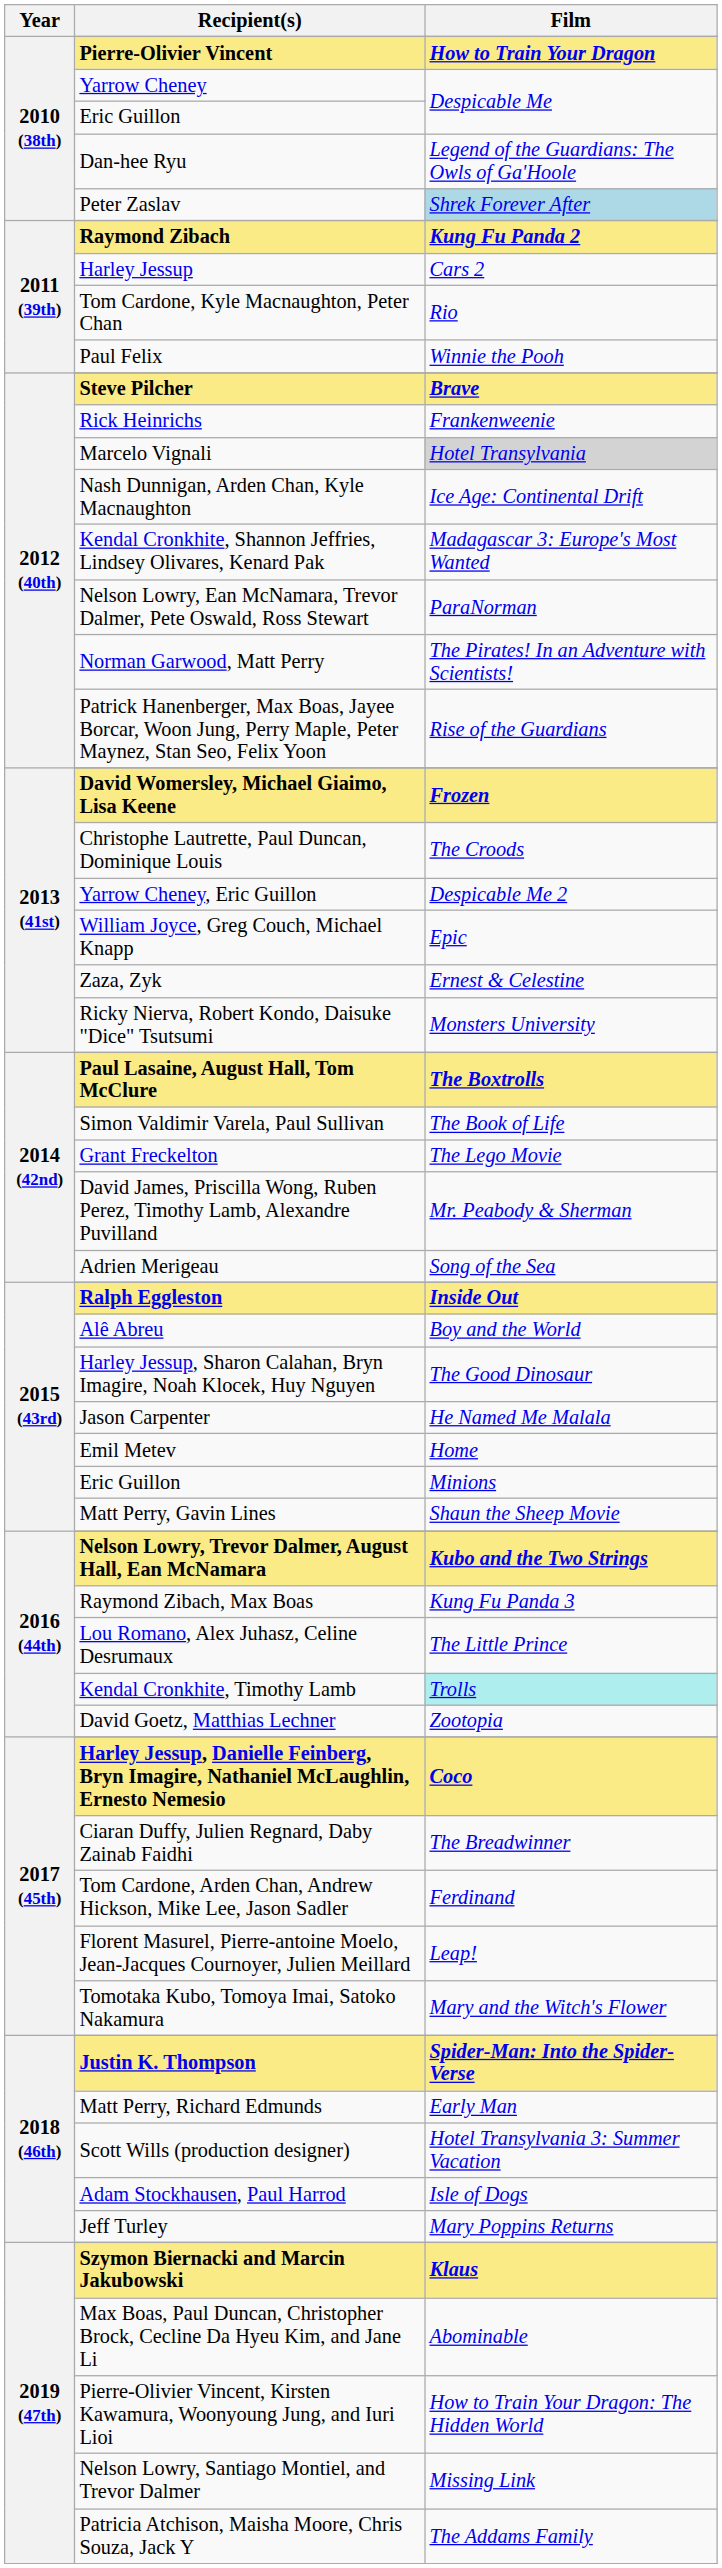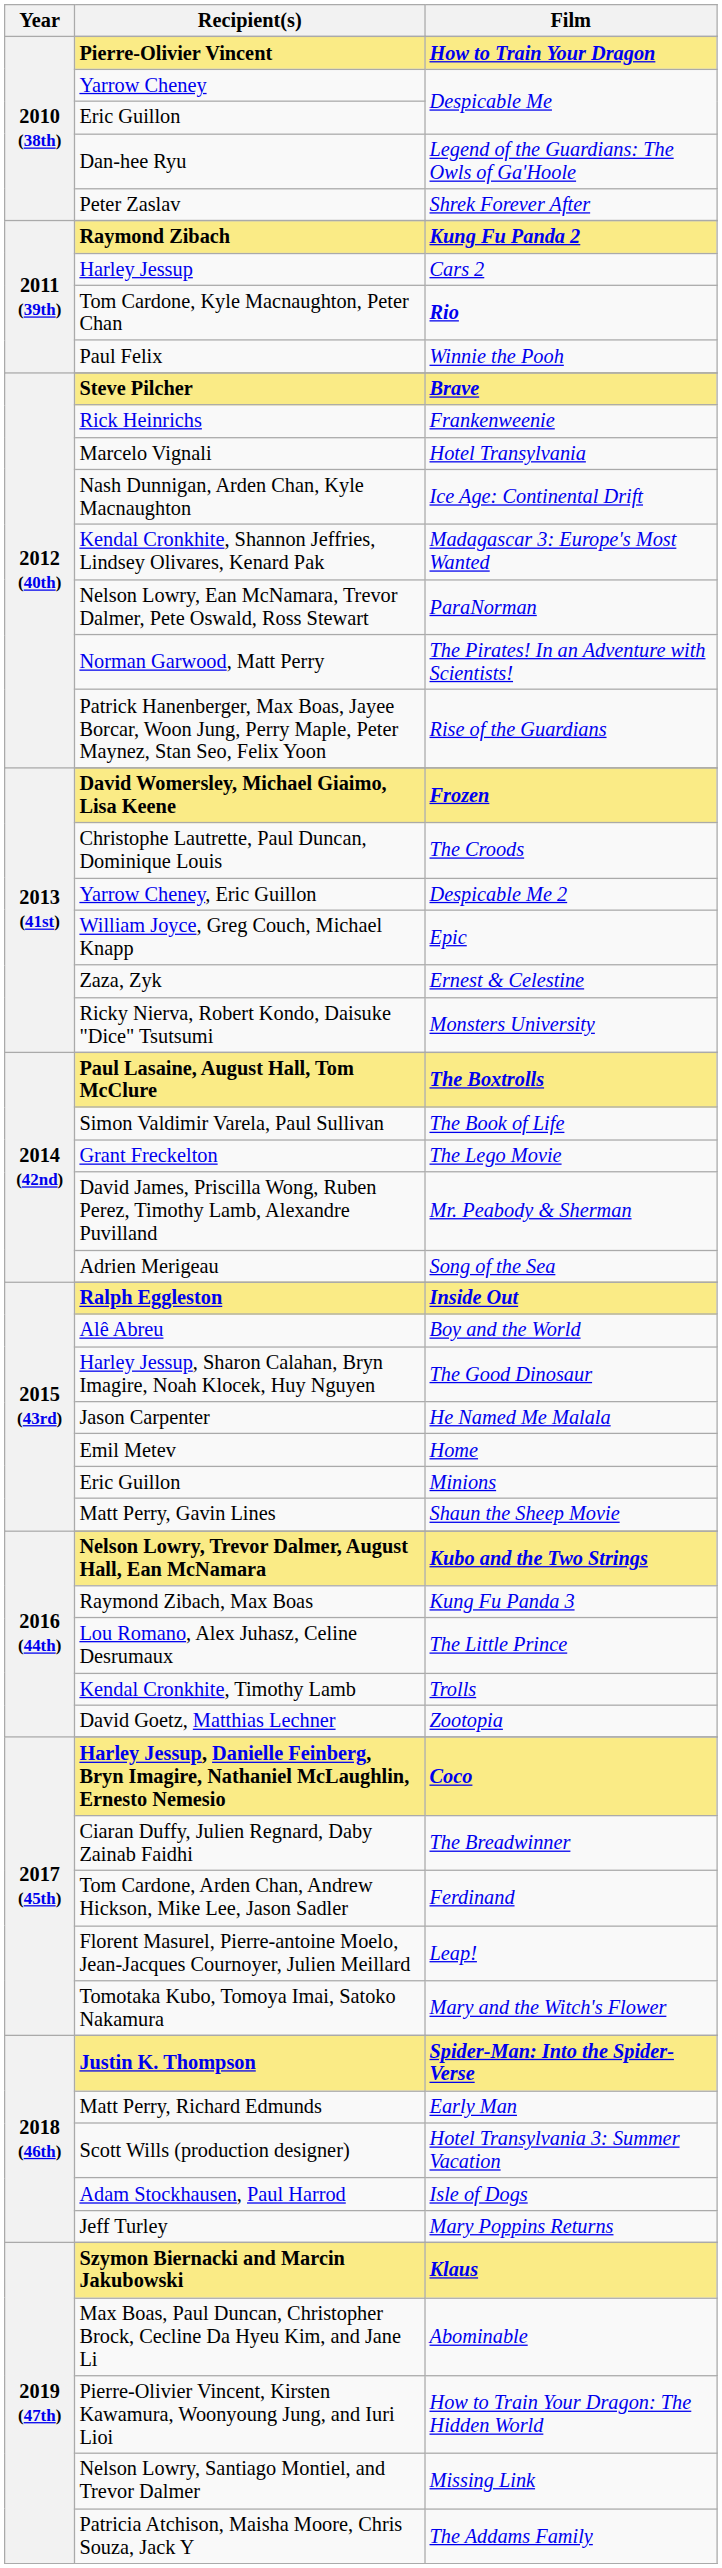Peter Zaslav | Film: lightblue background -> no background
Tom Cardone, Kyle Macnaughton, Peter Chan | Film: normal -> bold
Marcelo Vignali | Film: lightgrey background -> no background
Kendal Cronkhite, Timothy Lamb | Film: paleturquoise background -> no background
